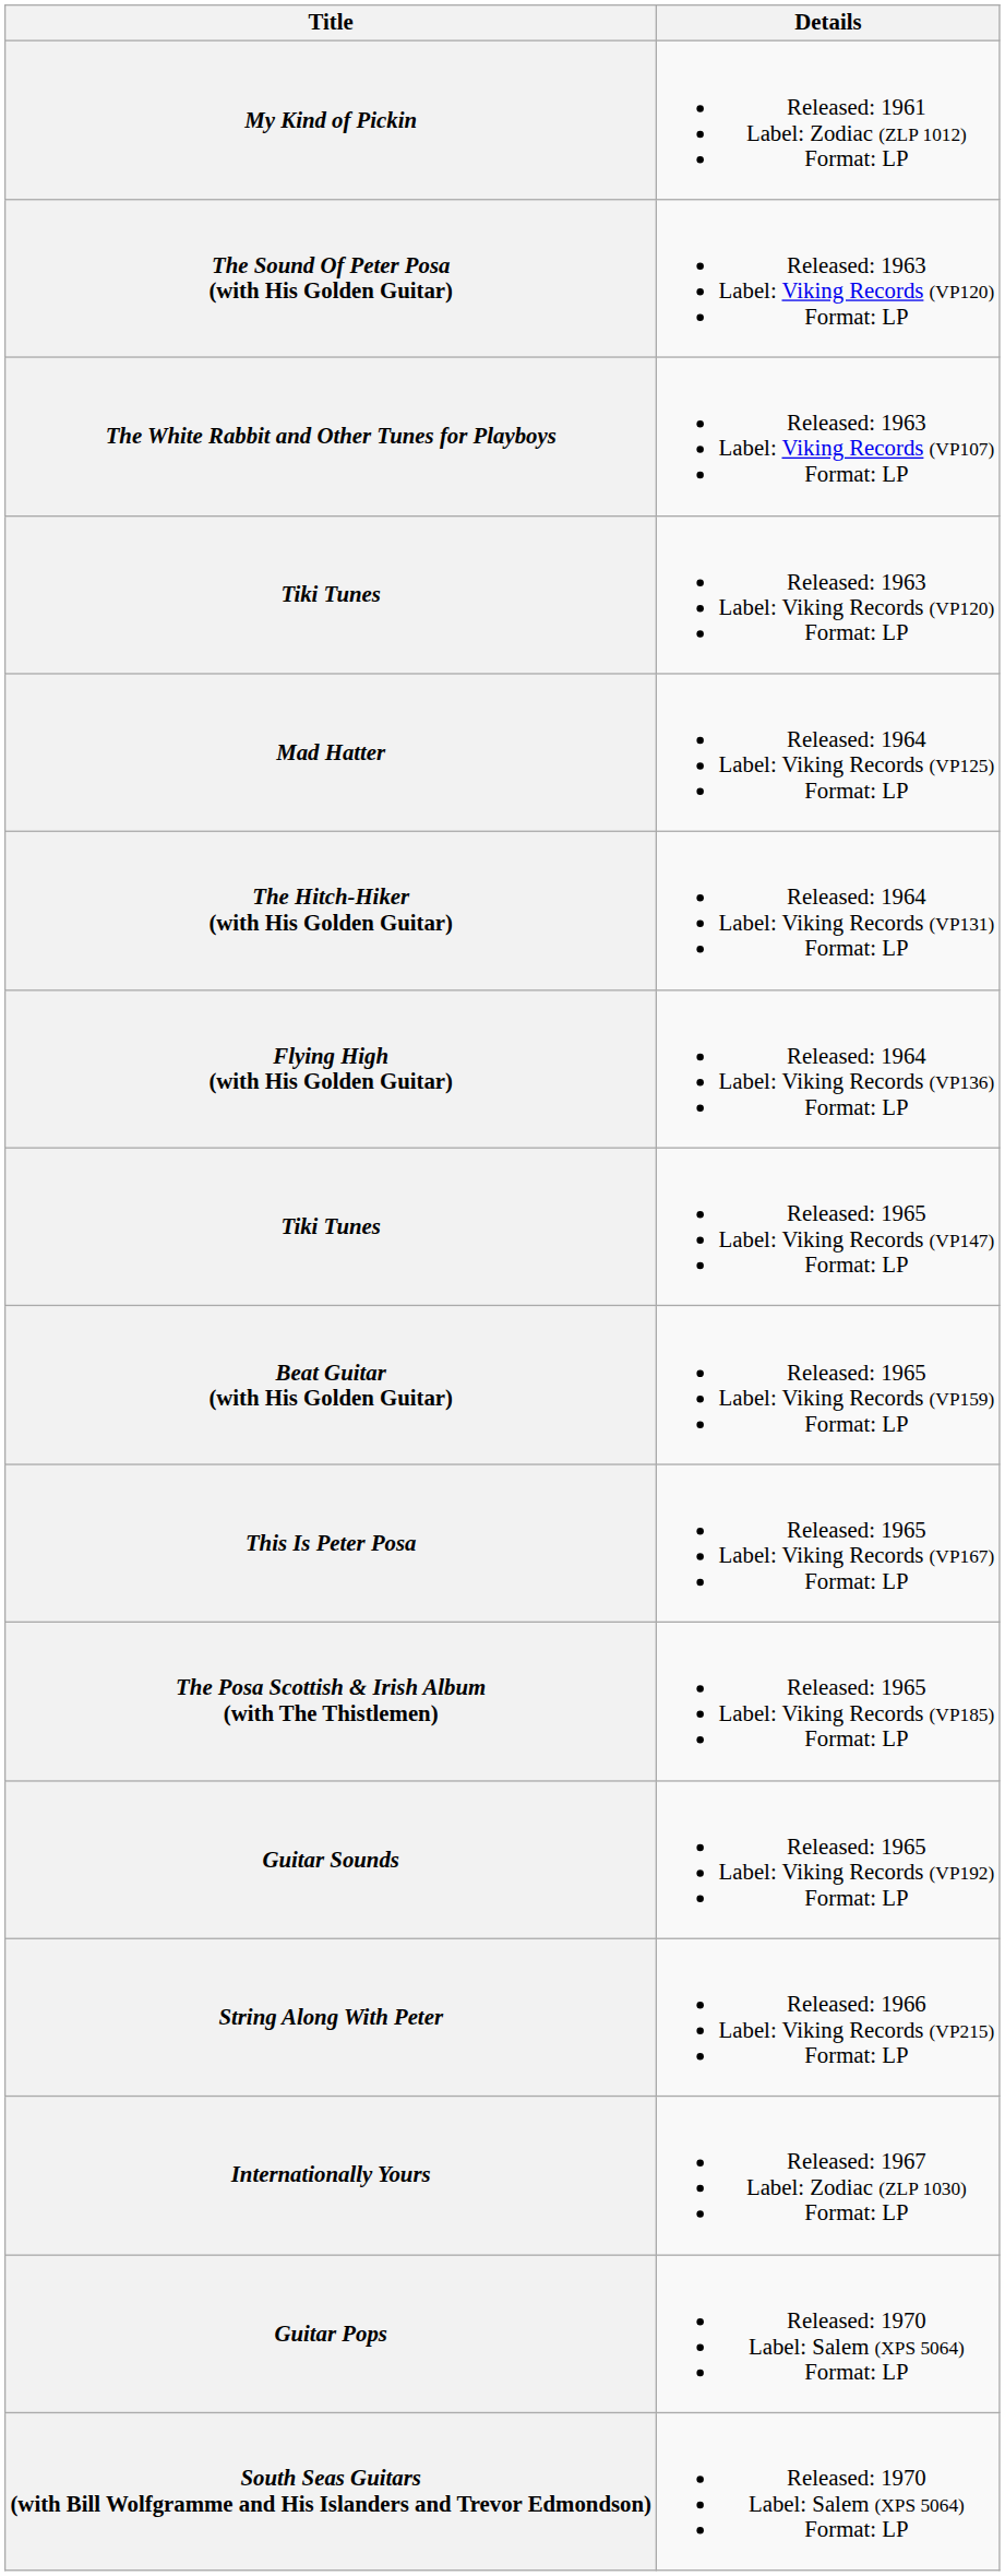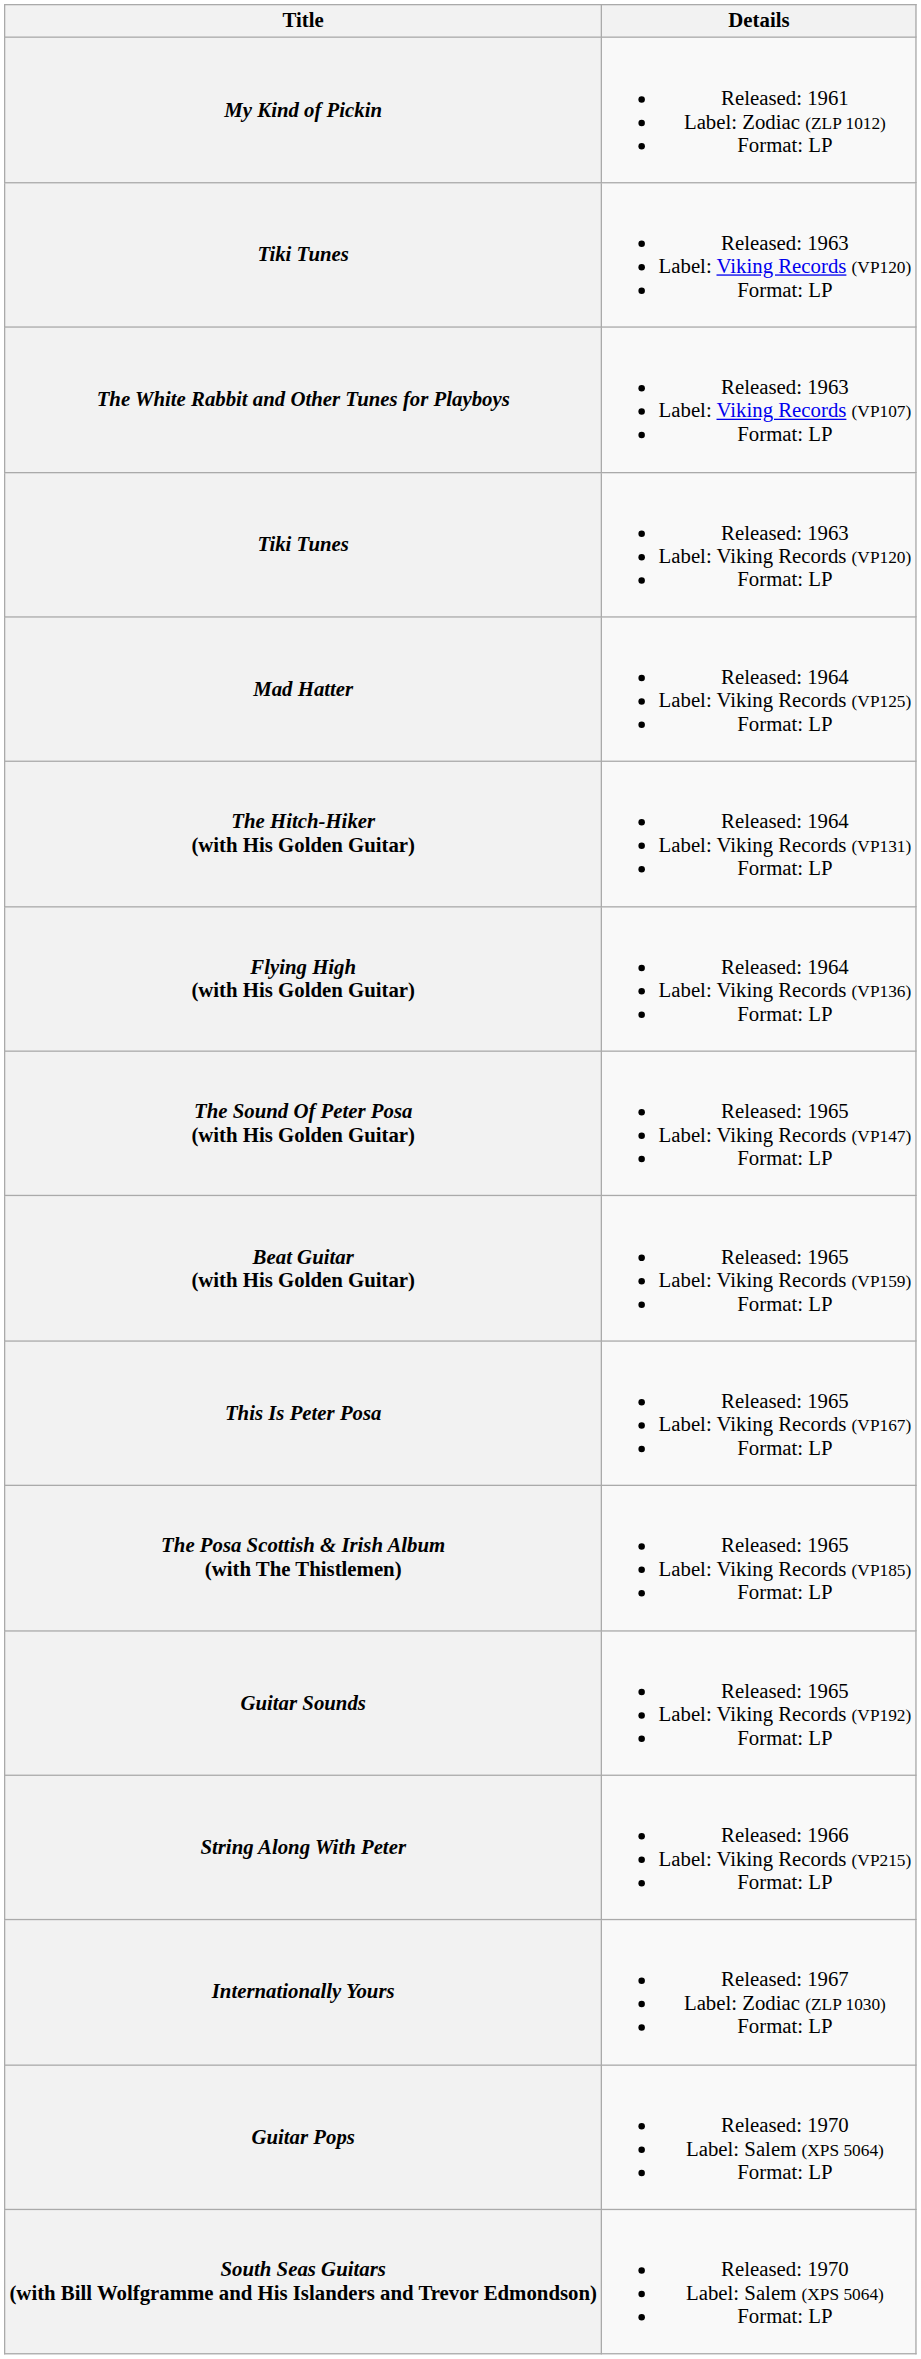row 3 | Title: The Sound Of Peter Posa (with His Golden Guitar) -> Tiki Tunes
row 9 | Title: Tiki Tunes -> The Sound Of Peter Posa (with His Golden Guitar)
